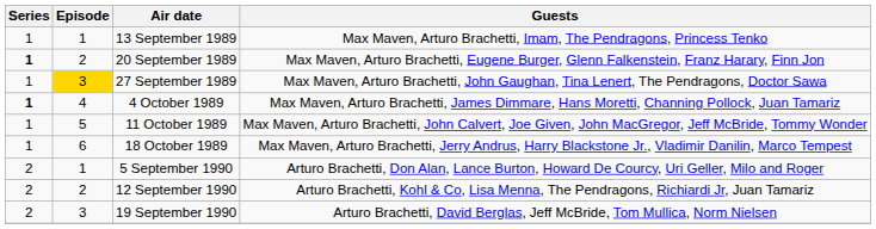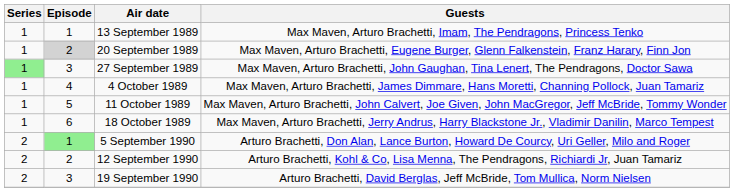20 September 1989 | Series: bold -> normal
20 September 1989 | Episode: no background -> lightgrey background
27 September 1989 | Series: no background -> lightgreen background
27 September 1989 | Episode: gold background -> no background
4 October 1989 | Series: bold -> normal
5 September 1990 | Episode: no background -> lightgreen background
